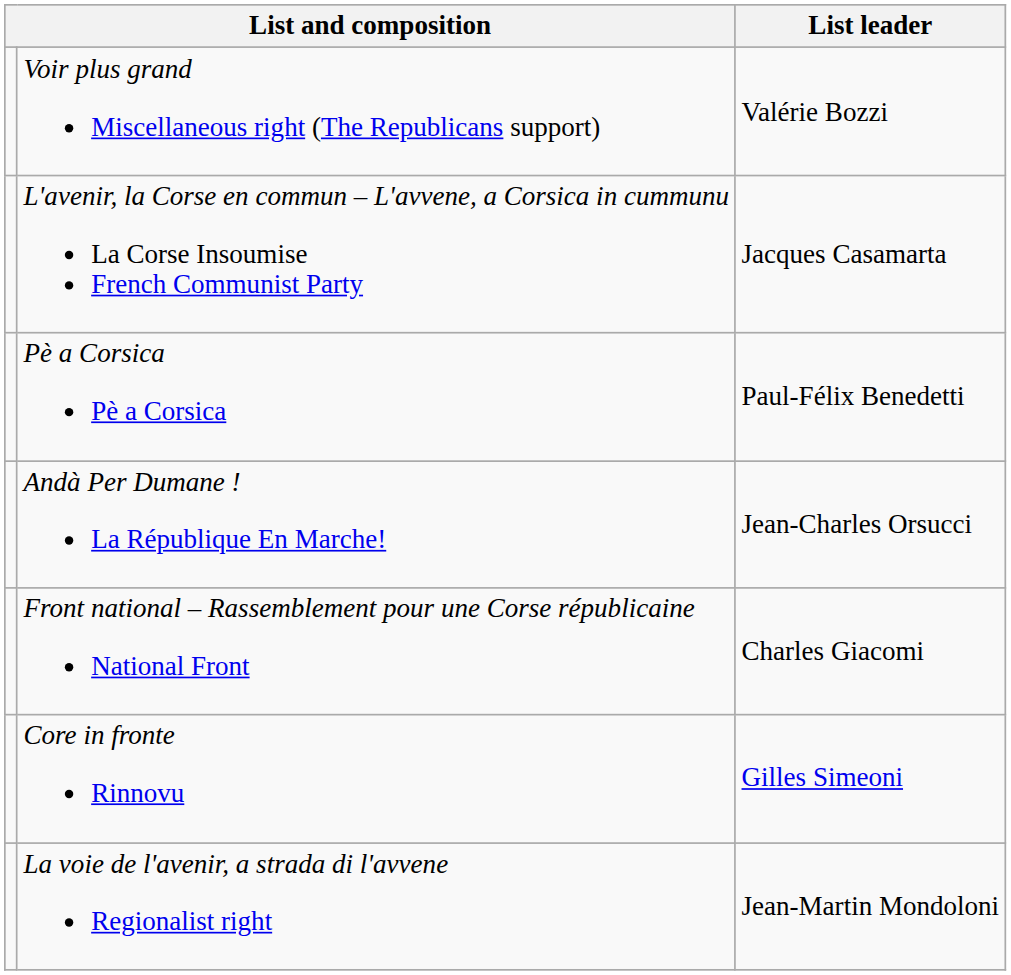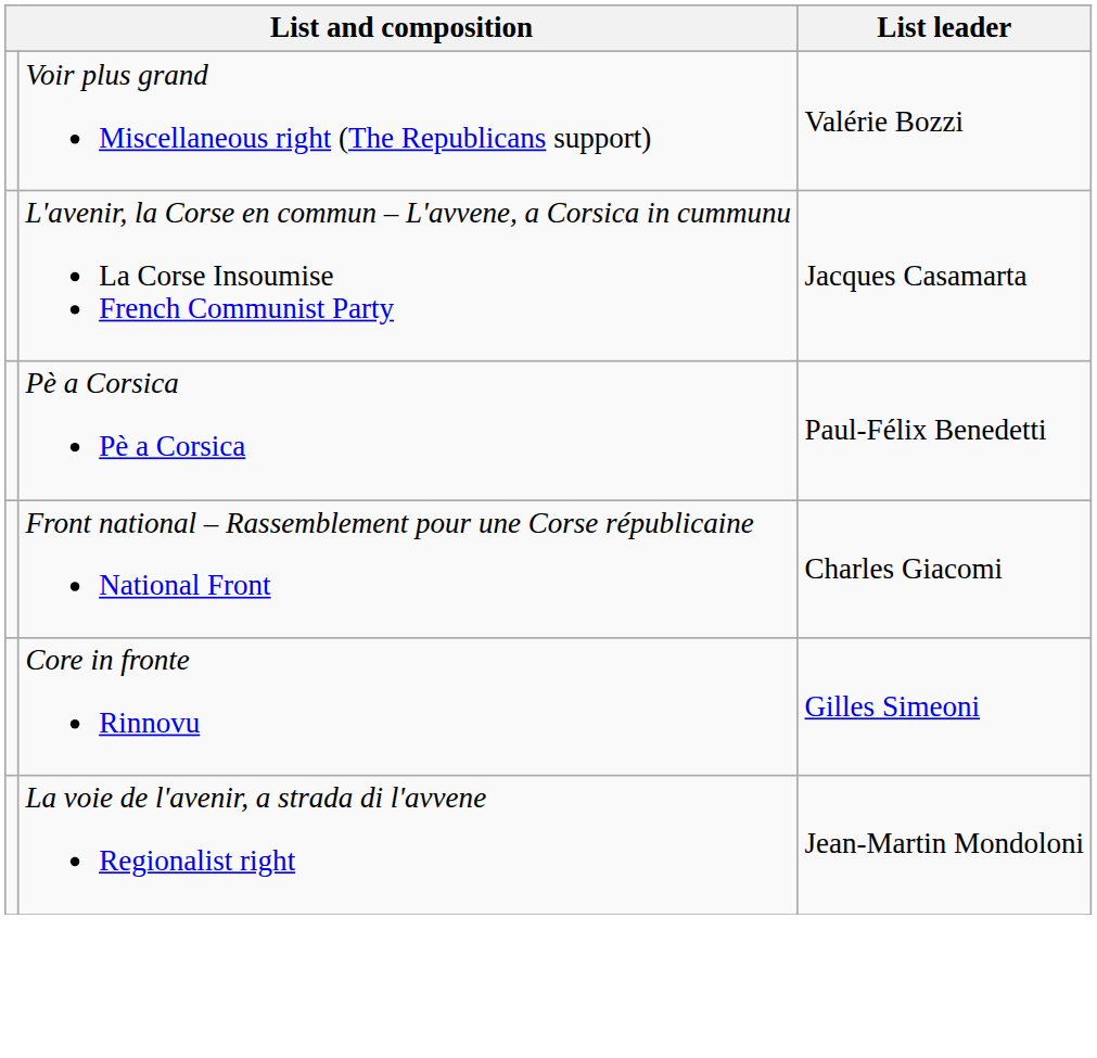- row: Andà Per Dumane ! La République En Marche! | Jean-Charles Orsucci
